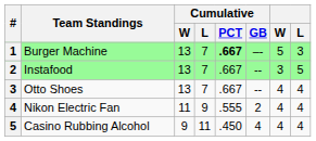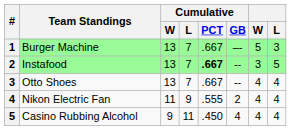Burger Machine | Cumulative / PCT: bold -> normal
Instafood | Cumulative / PCT: normal -> bold
